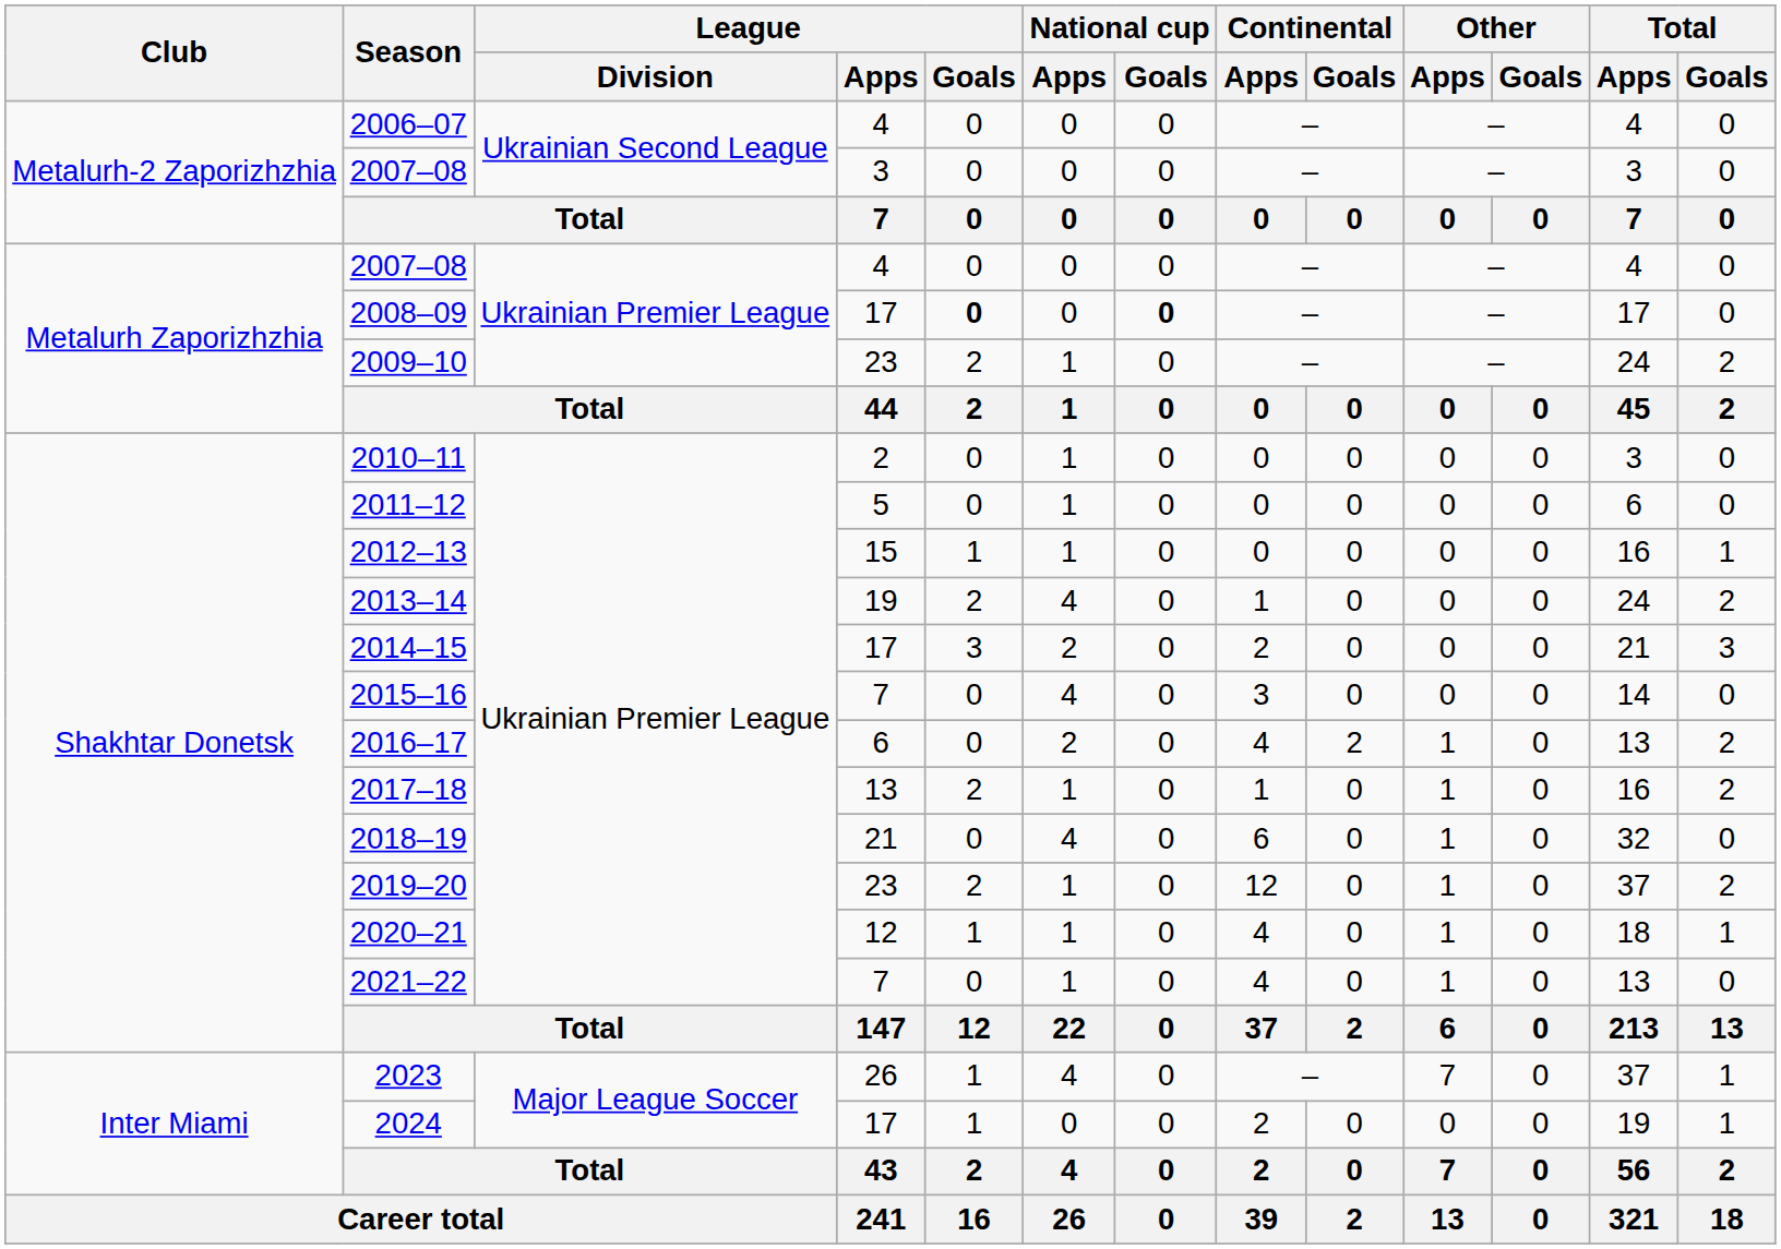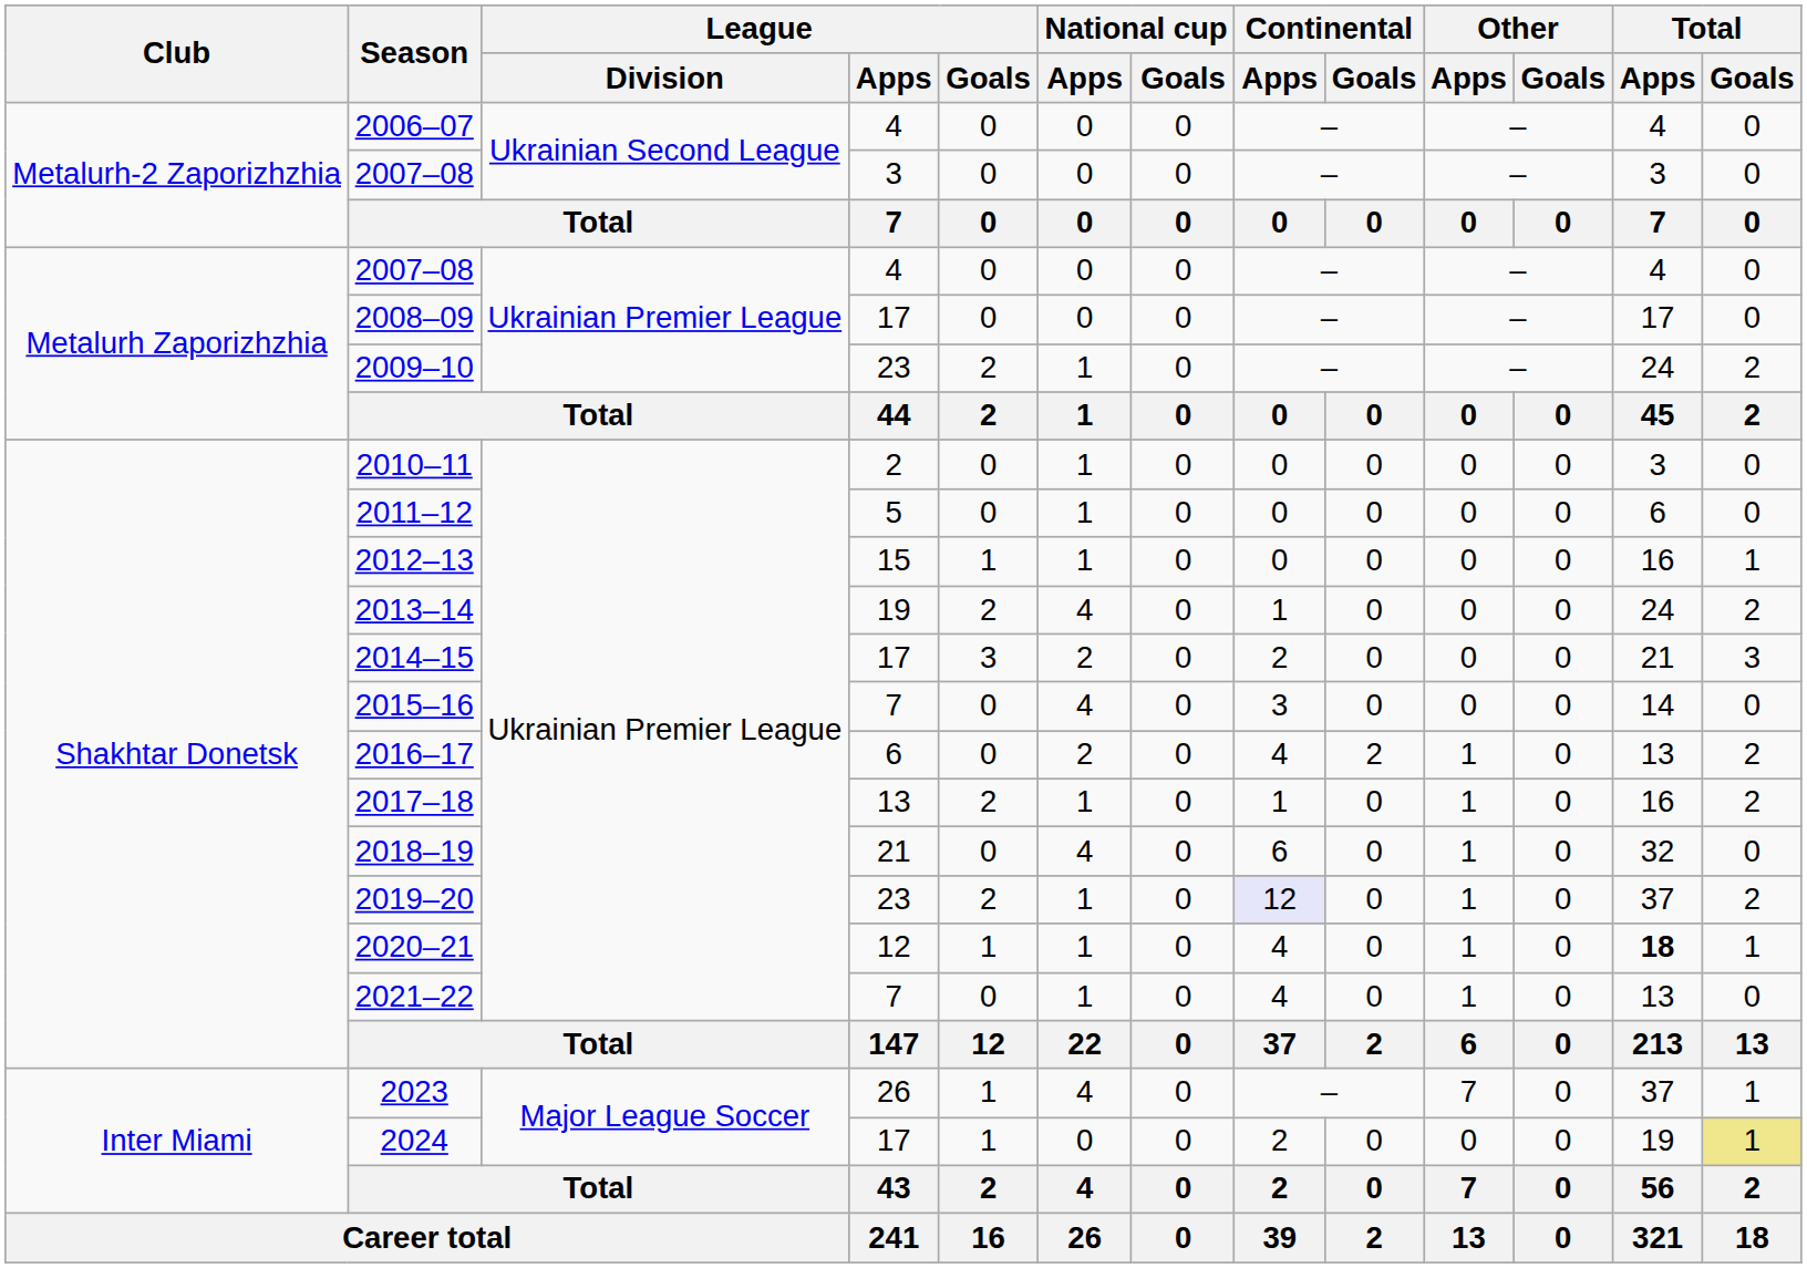2008–09 | League / Goals: bold -> normal
2008–09 | National cup / Goals: bold -> normal
2019–20 | Continental / Apps: no background -> lavender background
2020–21 | Total / Apps: normal -> bold
2024 | Total / Goals: no background -> khaki background
